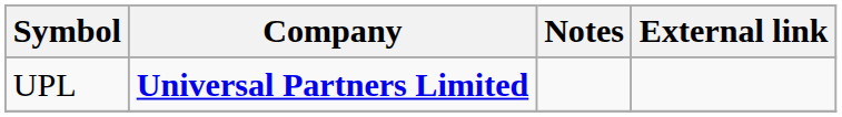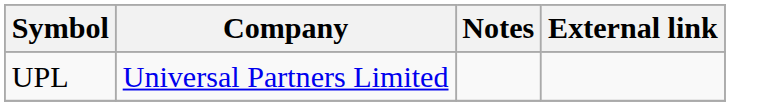UPL | Company: bold -> normal
